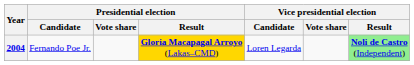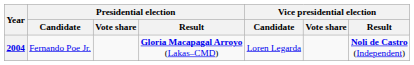2004 | Presidential election / Result: gold background -> no background
2004 | Vice presidential election / Result: lightgreen background -> no background
